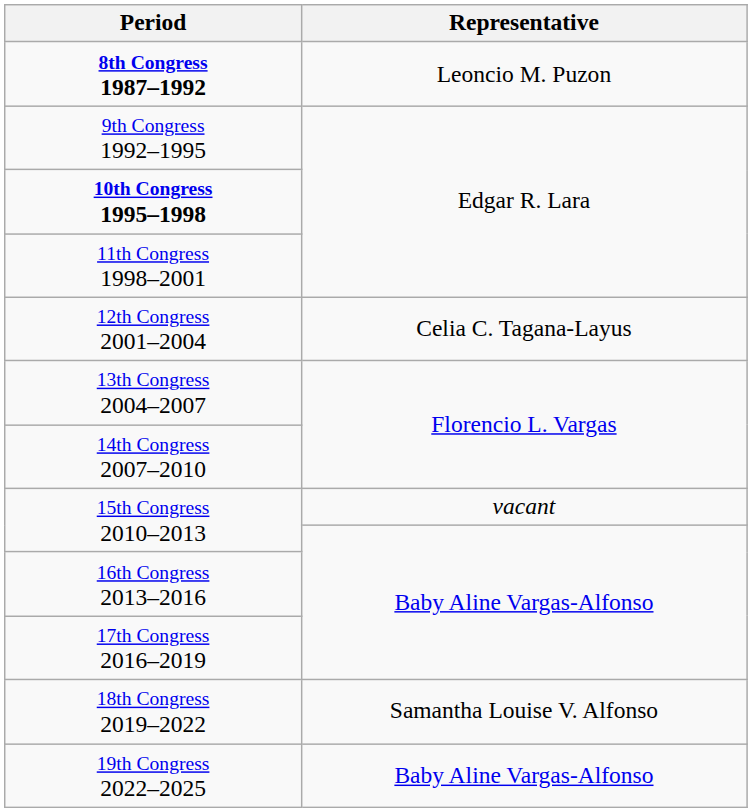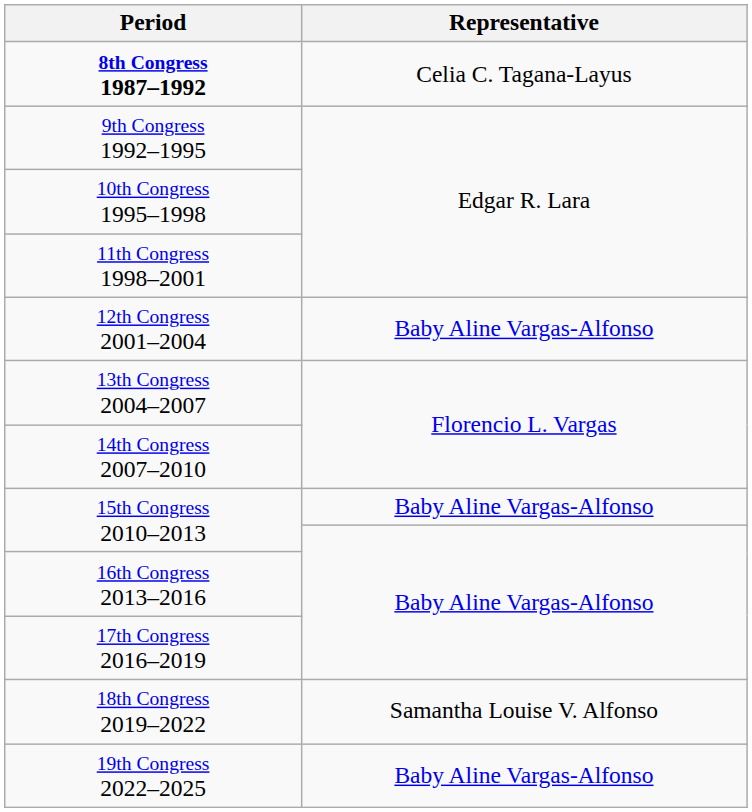row 2 | Representative: Leoncio M. Puzon -> Celia C. Tagana-Layus
row 4 | Period: bold -> normal
row 6 | Representative: Celia C. Tagana-Layus -> Baby Aline Vargas-Alfonso
row 9 | Representative: vacant -> Baby Aline Vargas-Alfonso
